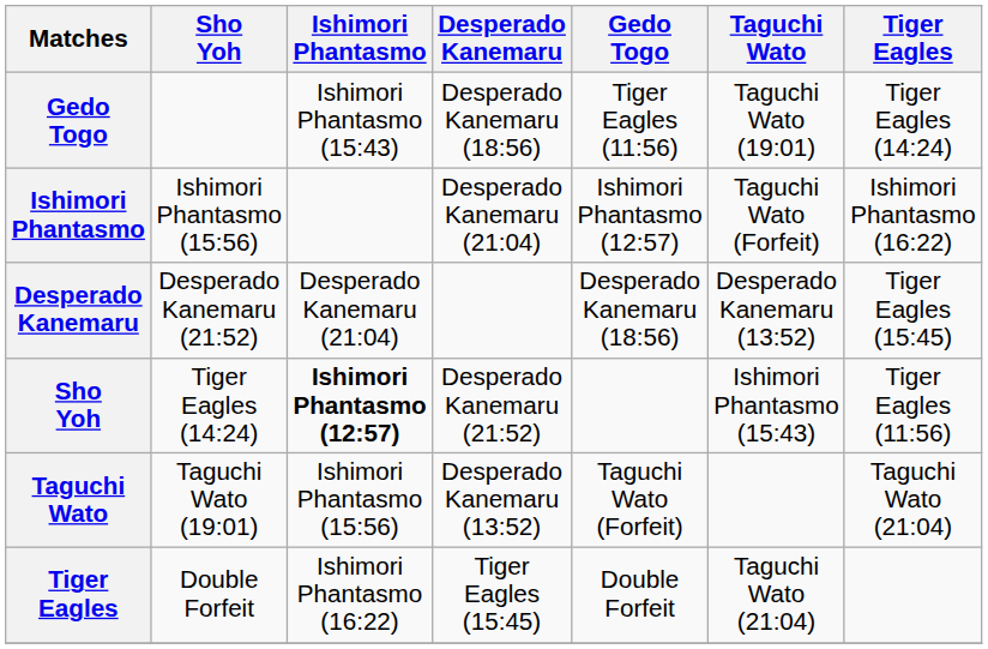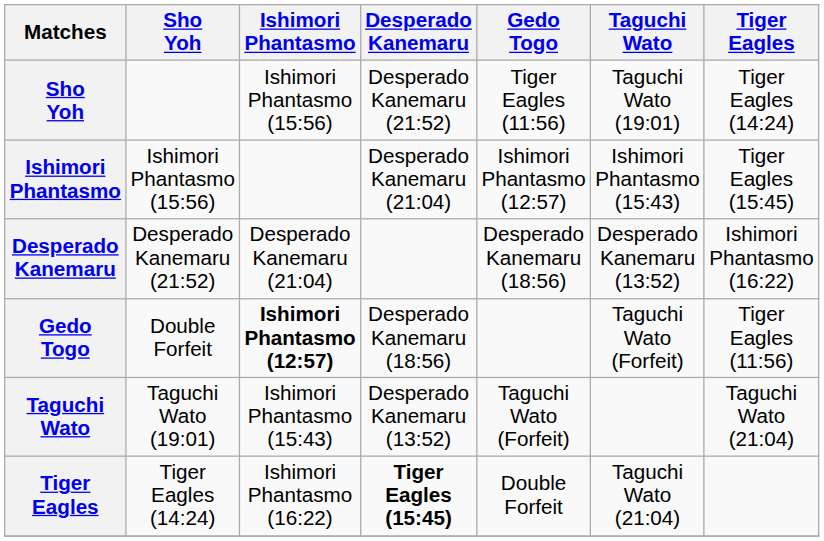row 2 | Matches: Gedo Togo -> Sho Yoh
row 2 | Ishimori Phantasmo: Ishimori Phantasmo (15:43) -> Ishimori Phantasmo (15:56)
row 2 | Desperado Kanemaru: Desperado Kanemaru (18:56) -> Desperado Kanemaru (21:52)
row 3 | Taguchi Wato: Taguchi Wato (Forfeit) -> Ishimori Phantasmo (15:43)
row 3 | Tiger Eagles: Ishimori Phantasmo (16:22) -> Tiger Eagles (15:45)
row 4 | Tiger Eagles: Tiger Eagles (15:45) -> Ishimori Phantasmo (16:22)
row 5 | Matches: Sho Yoh -> Gedo Togo
row 5 | Sho Yoh: Tiger Eagles (14:24) -> Double Forfeit
row 5 | Desperado Kanemaru: Desperado Kanemaru (21:52) -> Desperado Kanemaru (18:56)
row 5 | Taguchi Wato: Ishimori Phantasmo (15:43) -> Taguchi Wato (Forfeit)
row 6 | Ishimori Phantasmo: Ishimori Phantasmo (15:56) -> Ishimori Phantasmo (15:43)
row 7 | Sho Yoh: Double Forfeit -> Tiger Eagles (14:24)
row 7 | Desperado Kanemaru: normal -> bold
